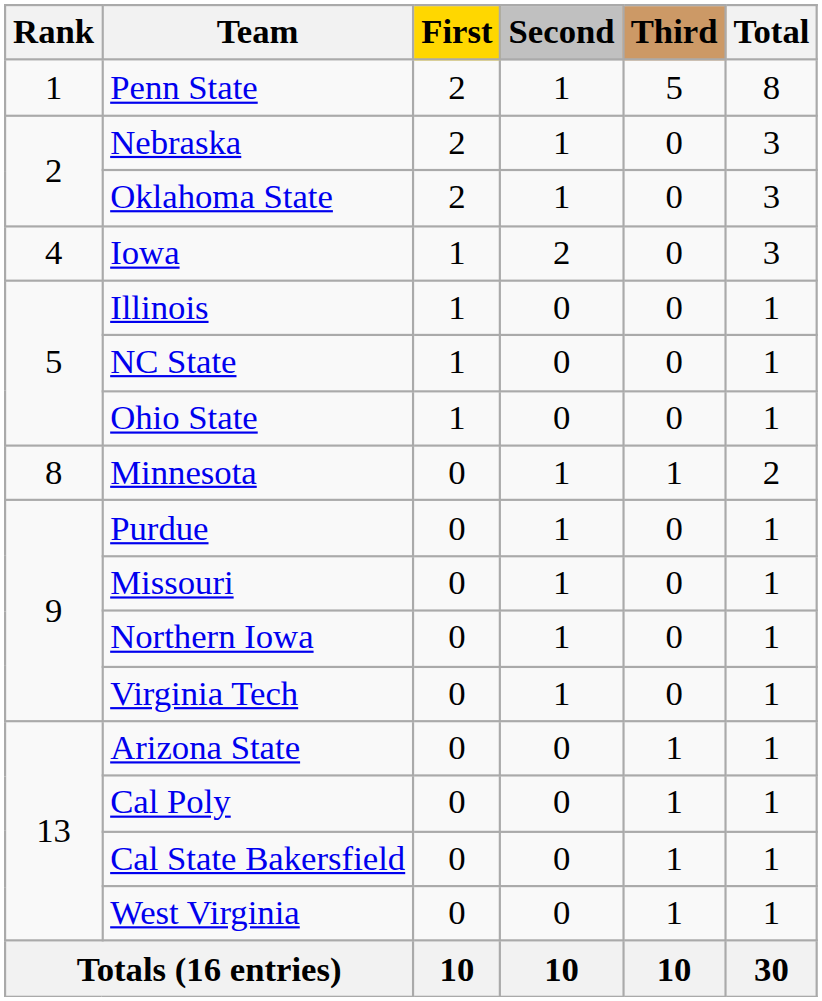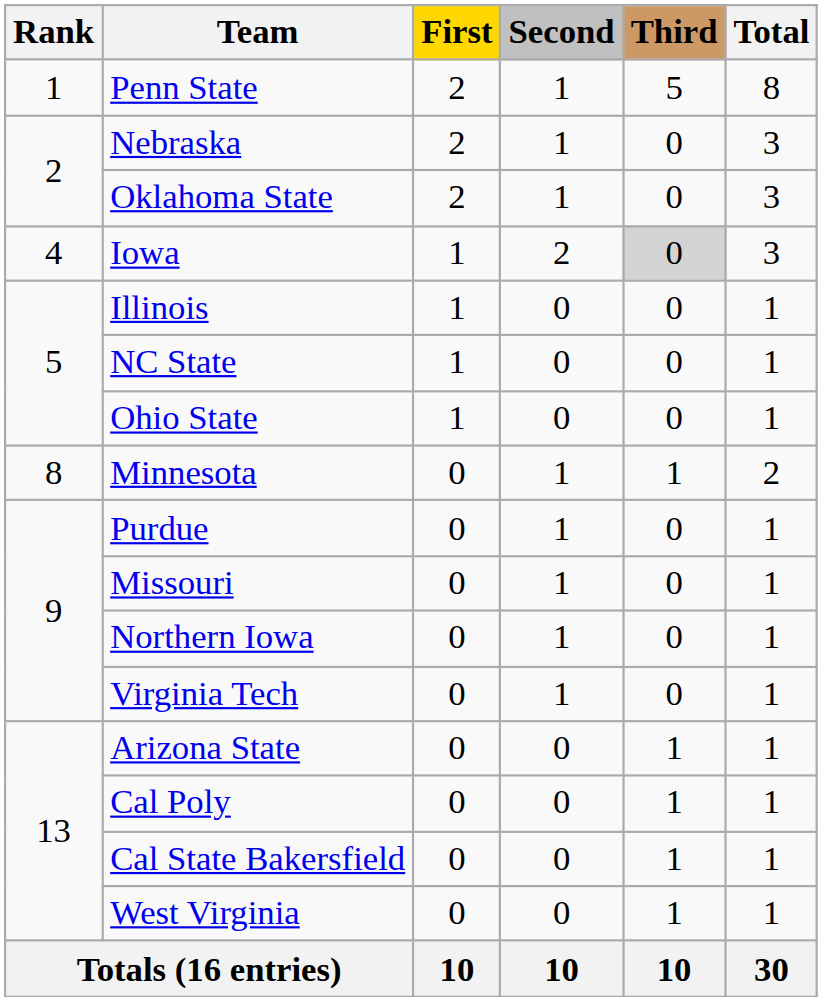Iowa | Third: no background -> lightgrey background
